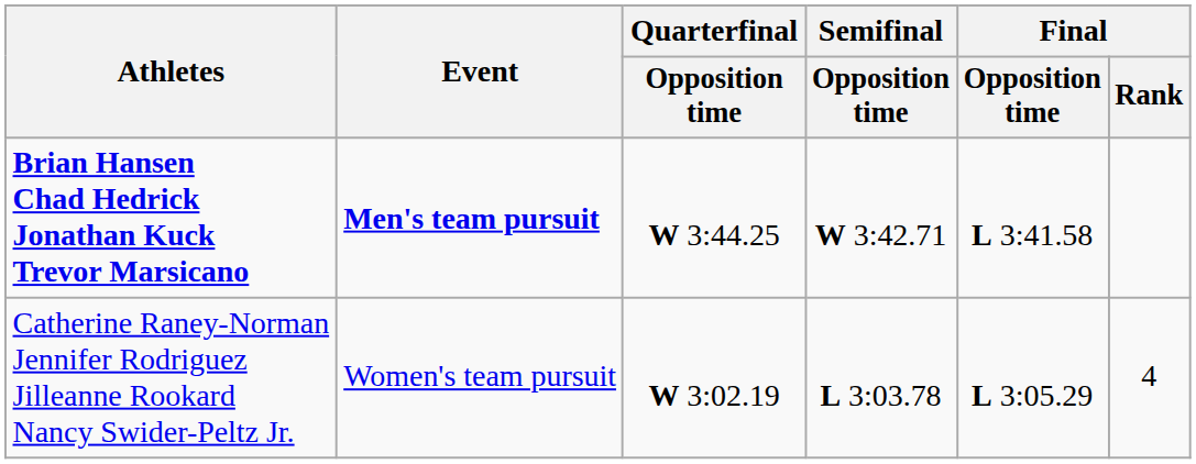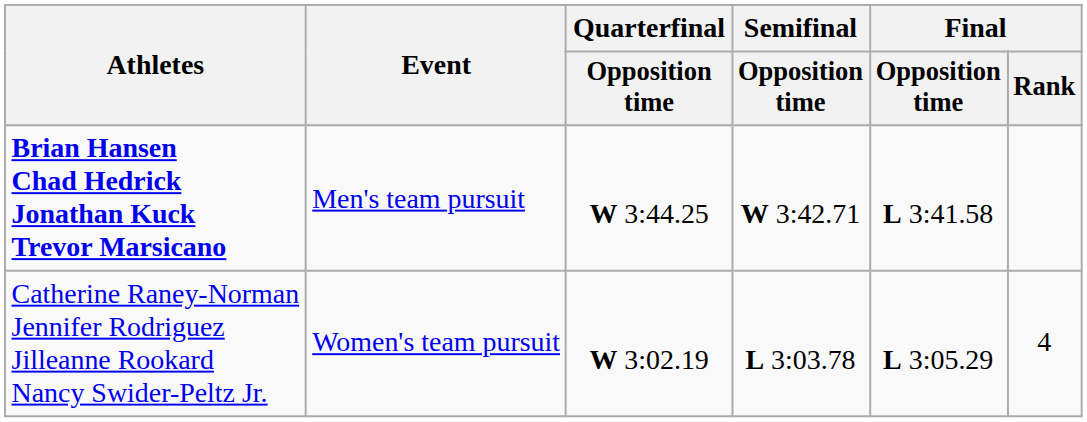Brian Hansen Chad Hedrick Jonathan Kuck Trevor Marsicano | Event: bold -> normal
